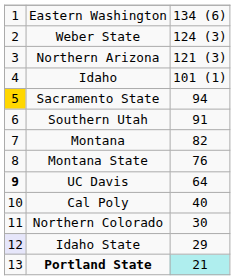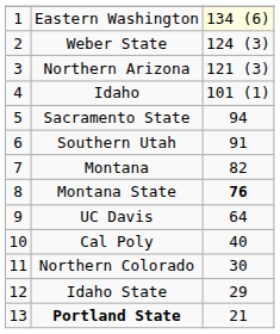Eastern Washington | column 3: no background -> lightyellow background
Sacramento State | column 1: gold background -> no background
Montana State | column 3: normal -> bold
UC Davis | column 1: bold -> normal
Idaho State | column 1: lavender background -> no background
Portland State | column 3: paleturquoise background -> no background
